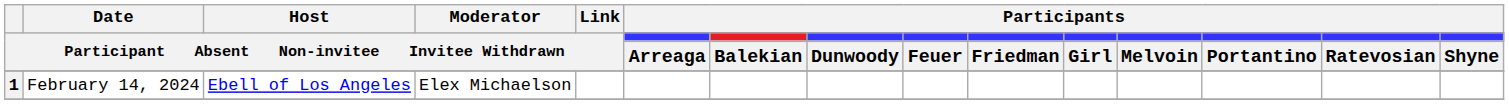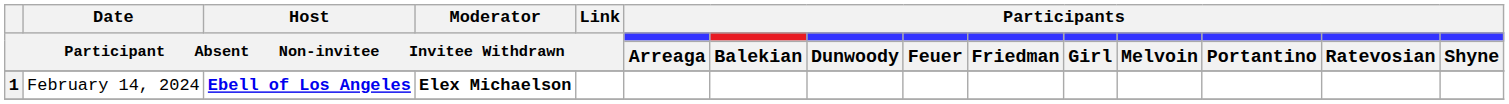1 | Host / Participant Absent Non-invitee Invitee Withdrawn: normal -> bold
1 | Moderator / Participant Absent Non-invitee Invitee Withdrawn: normal -> bold
